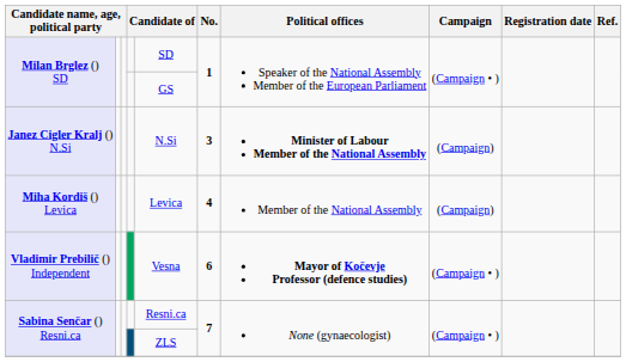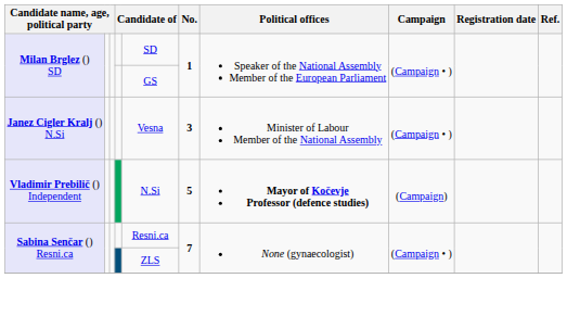Janez Cigler Kralj () N.Si | column 5: N.Si -> Vesna
Janez Cigler Kralj () N.Si | Political offices: bold -> normal
Janez Cigler Kralj () N.Si | Campaign: (Campaign) -> (Campaign • )
- row: Miha Kordiš () Levica | Levica | 4 | Member of the National Assembly | (Campaign)
Vladimir Prebilič () Independent | column 5: Vesna -> N.Si
Vladimir Prebilič () Independent | No.: 6 -> 5
Vladimir Prebilič () Independent | Campaign: (Campaign • ) -> (Campaign)
